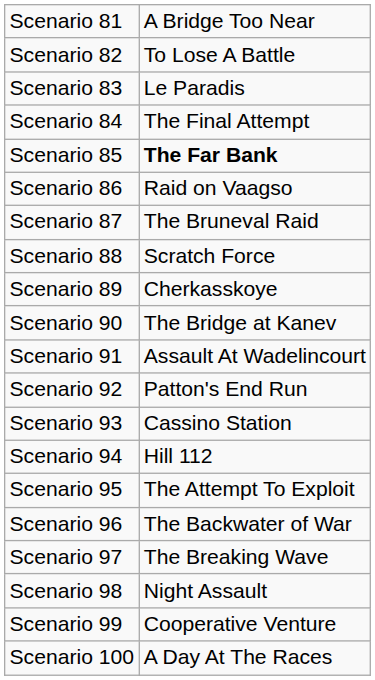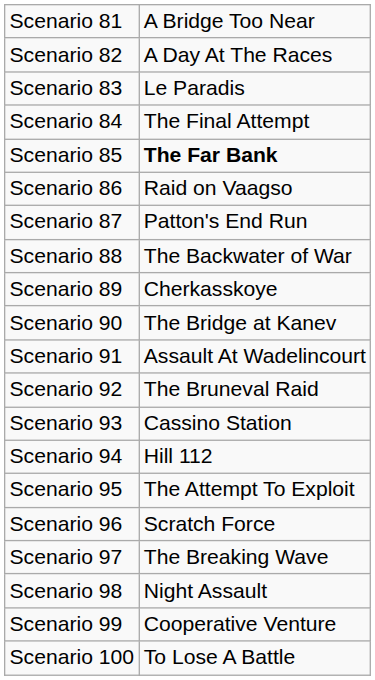Scenario 82 | column 2: To Lose A Battle -> A Day At The Races
Scenario 87 | column 2: The Bruneval Raid -> Patton's End Run
Scenario 88 | column 2: Scratch Force -> The Backwater of War
Scenario 92 | column 2: Patton's End Run -> The Bruneval Raid
Scenario 96 | column 2: The Backwater of War -> Scratch Force
Scenario 100 | column 2: A Day At The Races -> To Lose A Battle
